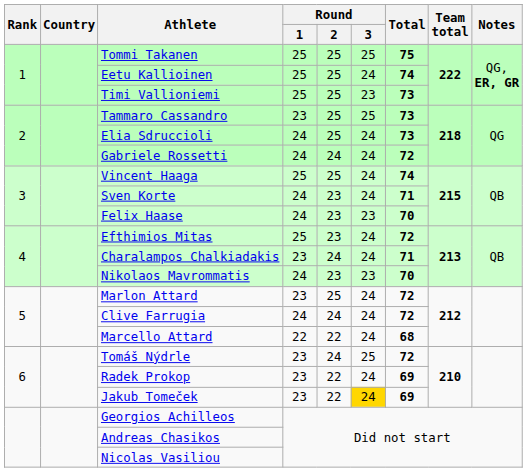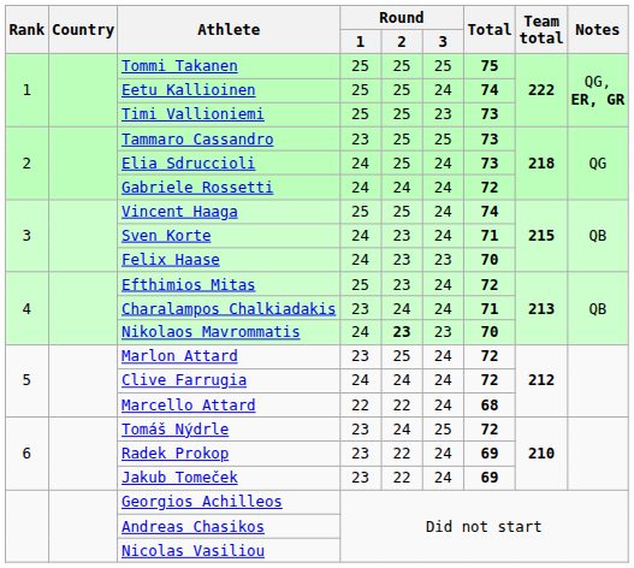Nikolaos Mavrommatis | Round / 2: normal -> bold
Jakub Tomeček | Round / 3: gold background -> no background
